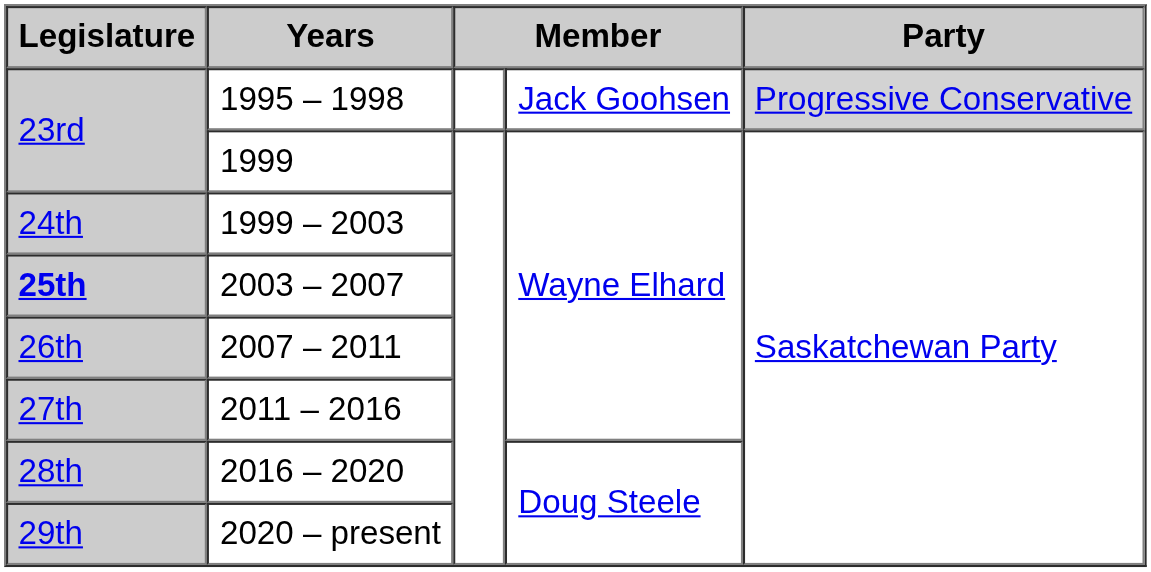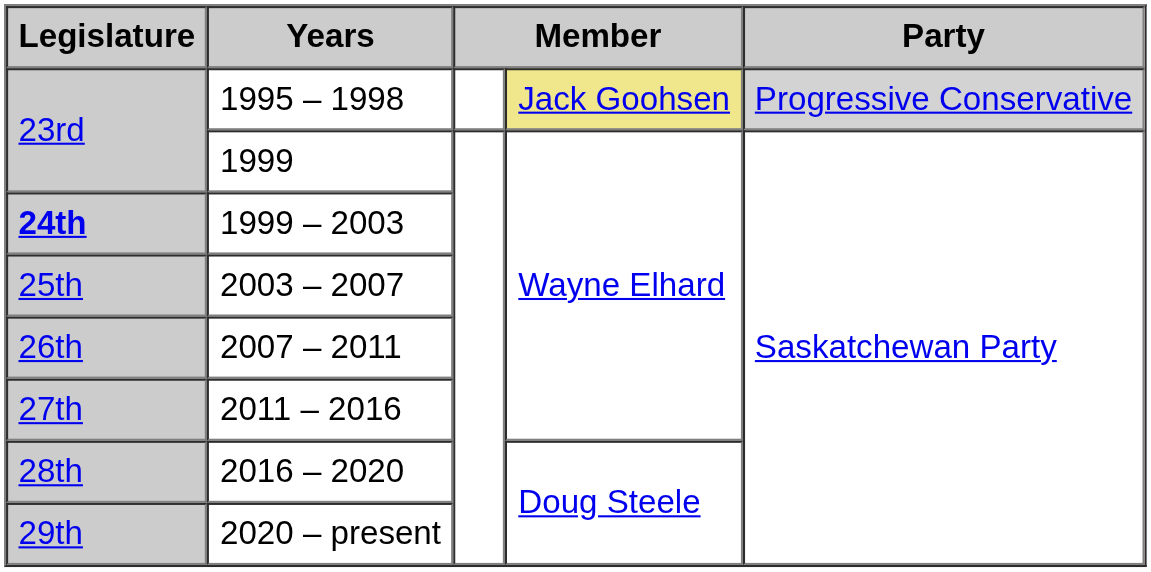1995 – 1998 | column 4: no background -> khaki background
1999 – 2003 | Legislature: normal -> bold
2003 – 2007 | Legislature: bold -> normal
